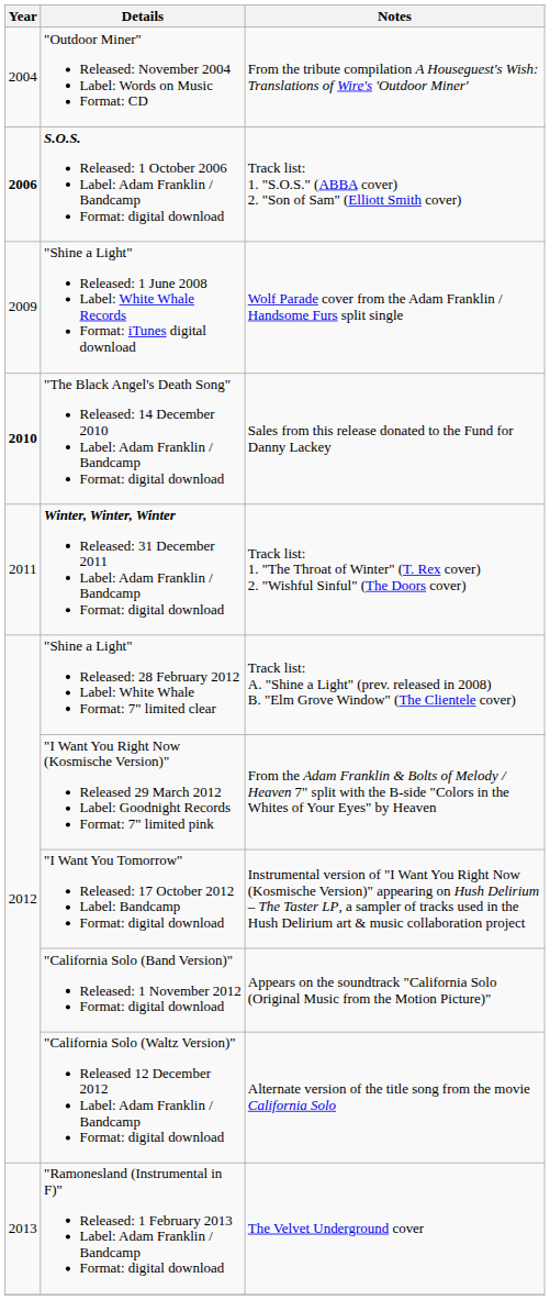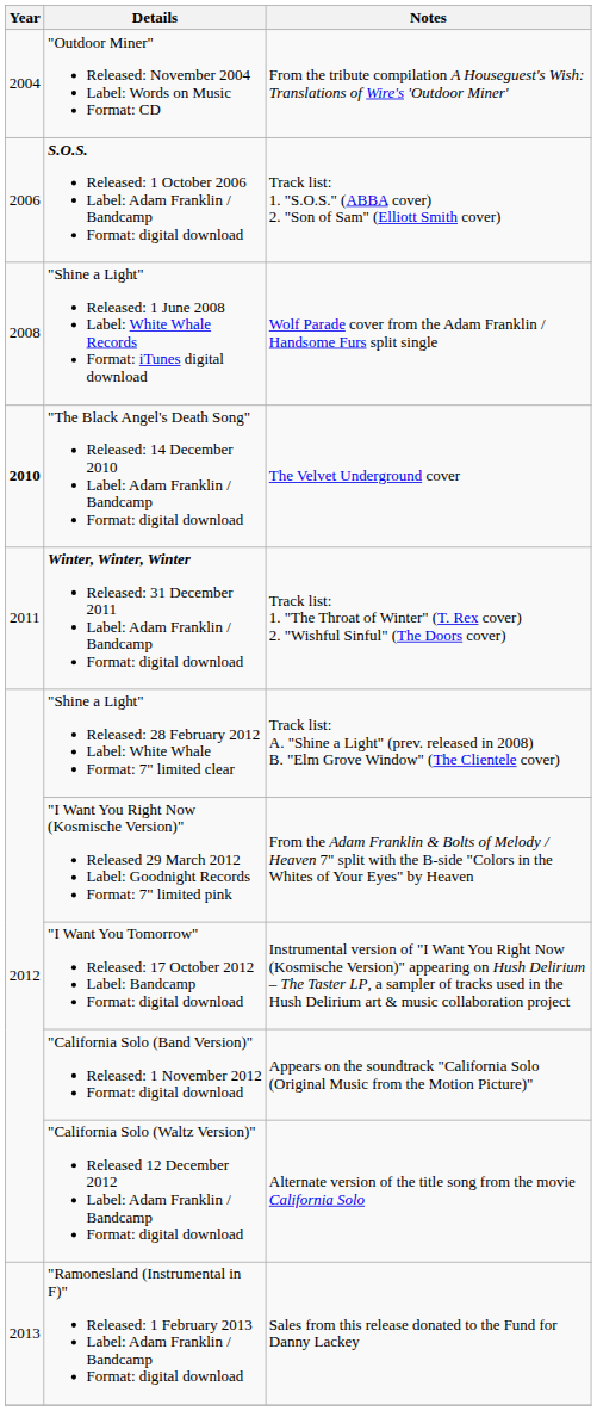row 3 | Year: bold -> normal
row 4 | Year: 2009 -> 2008
row 5 | Notes: Sales from this release donated to the Fund for Danny Lackey -> The Velvet Underground cover
row 12 | Notes: The Velvet Underground cover -> Sales from this release donated to the Fund for Danny Lackey
